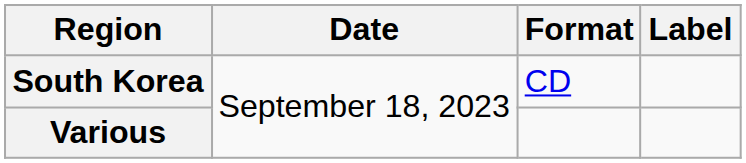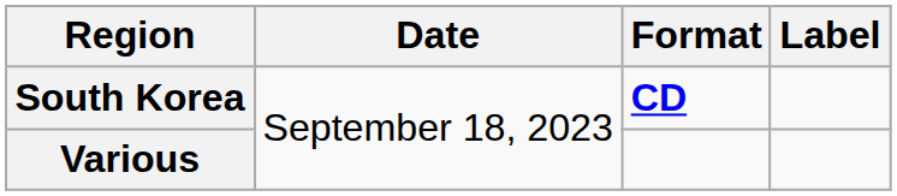South Korea | Format: normal -> bold
